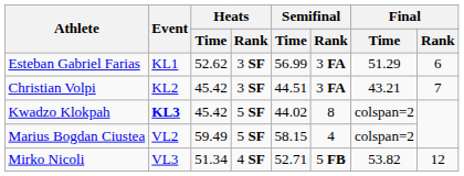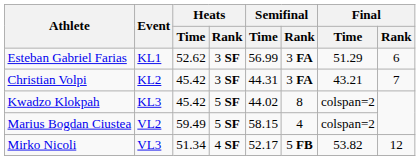Christian Volpi | Semifinal / Time: 44.51 -> 44.31
Kwadzo Klokpah | Event: bold -> normal
Mirko Nicoli | Semifinal / Time: 52.71 -> 52.17
